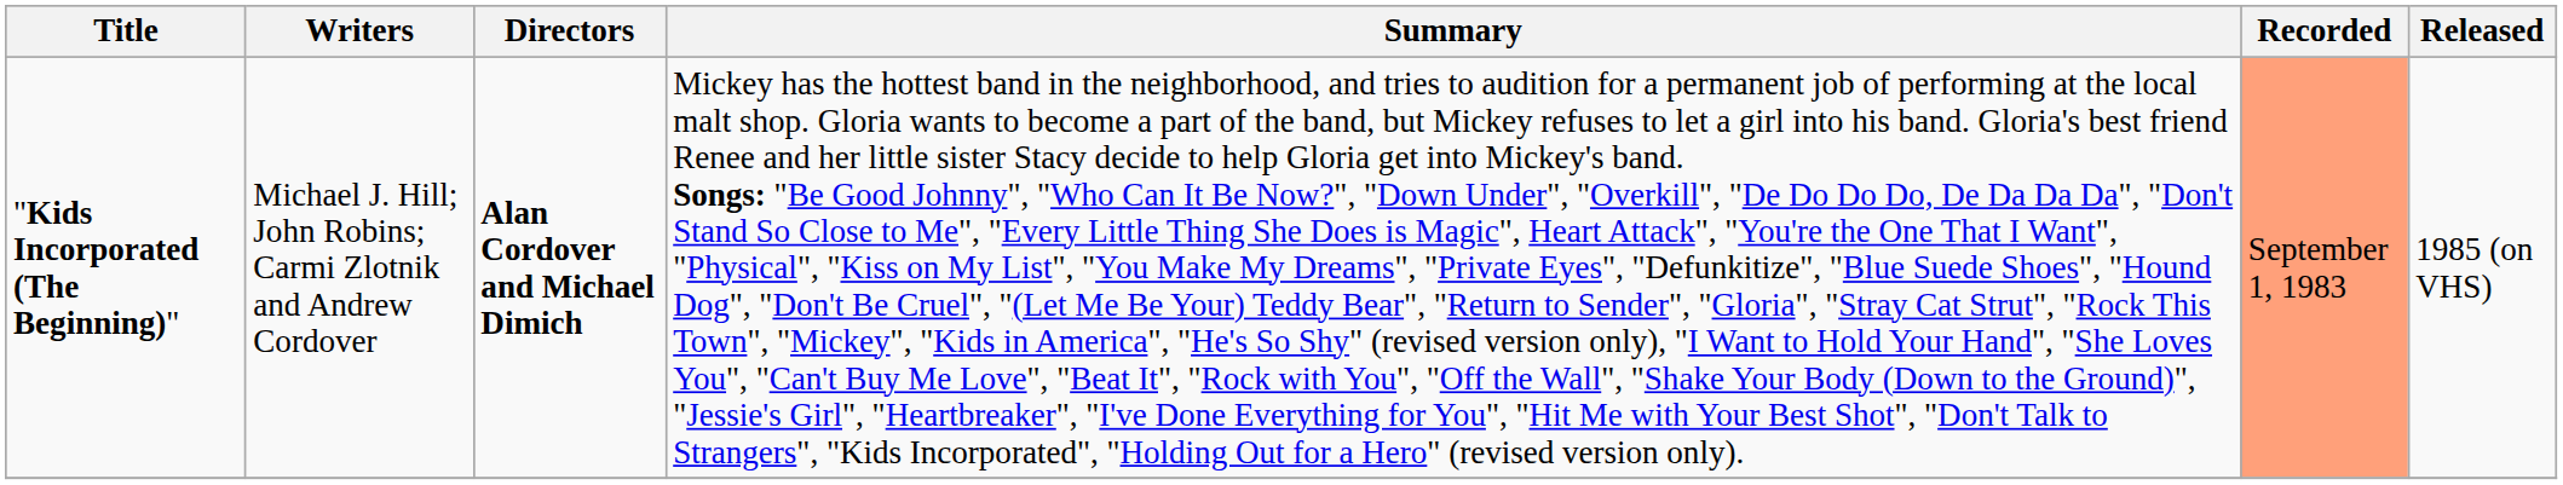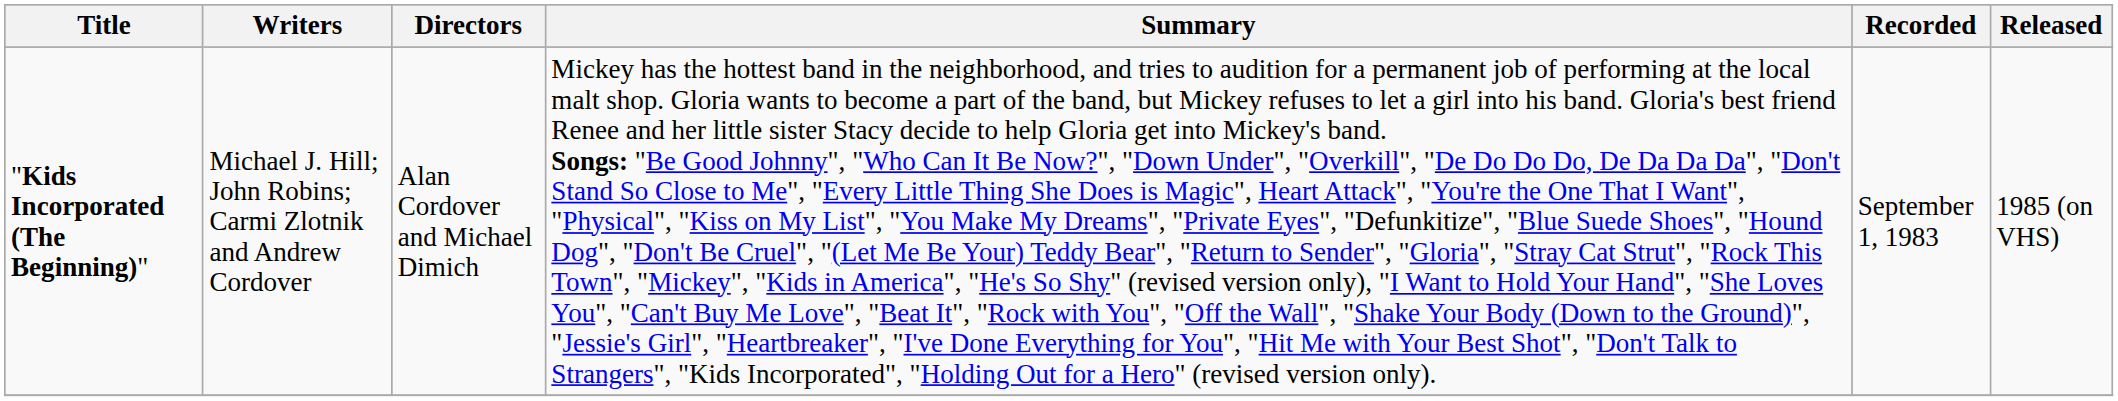"Kids Incorporated (The Beginning)" | Directors: bold -> normal
"Kids Incorporated (The Beginning)" | Recorded: lightsalmon background -> no background
